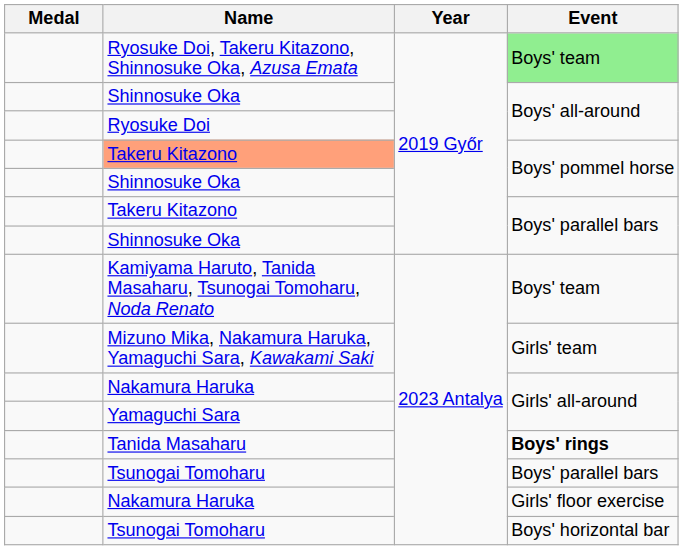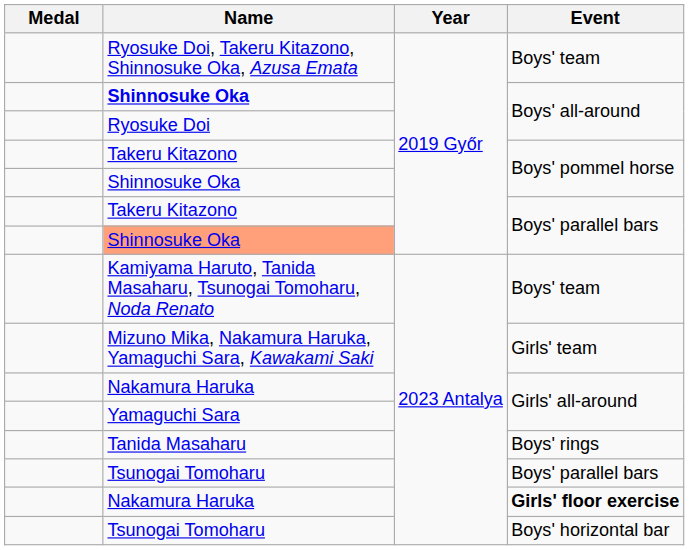Ryosuke Doi, Takeru Kitazono, Shinnosuke Oka, Azusa Emata | Event: lightgreen background -> no background
Shinnosuke Oka / Boys' all-around | Name: normal -> bold
Takeru Kitazono / Boys' pommel horse | Name: lightsalmon background -> no background
Shinnosuke Oka / Boys' parallel bars | Name: no background -> lightsalmon background
Tanida Masaharu | Event: bold -> normal
Nakamura Haruka / Girls' floor exercise | Event: normal -> bold
